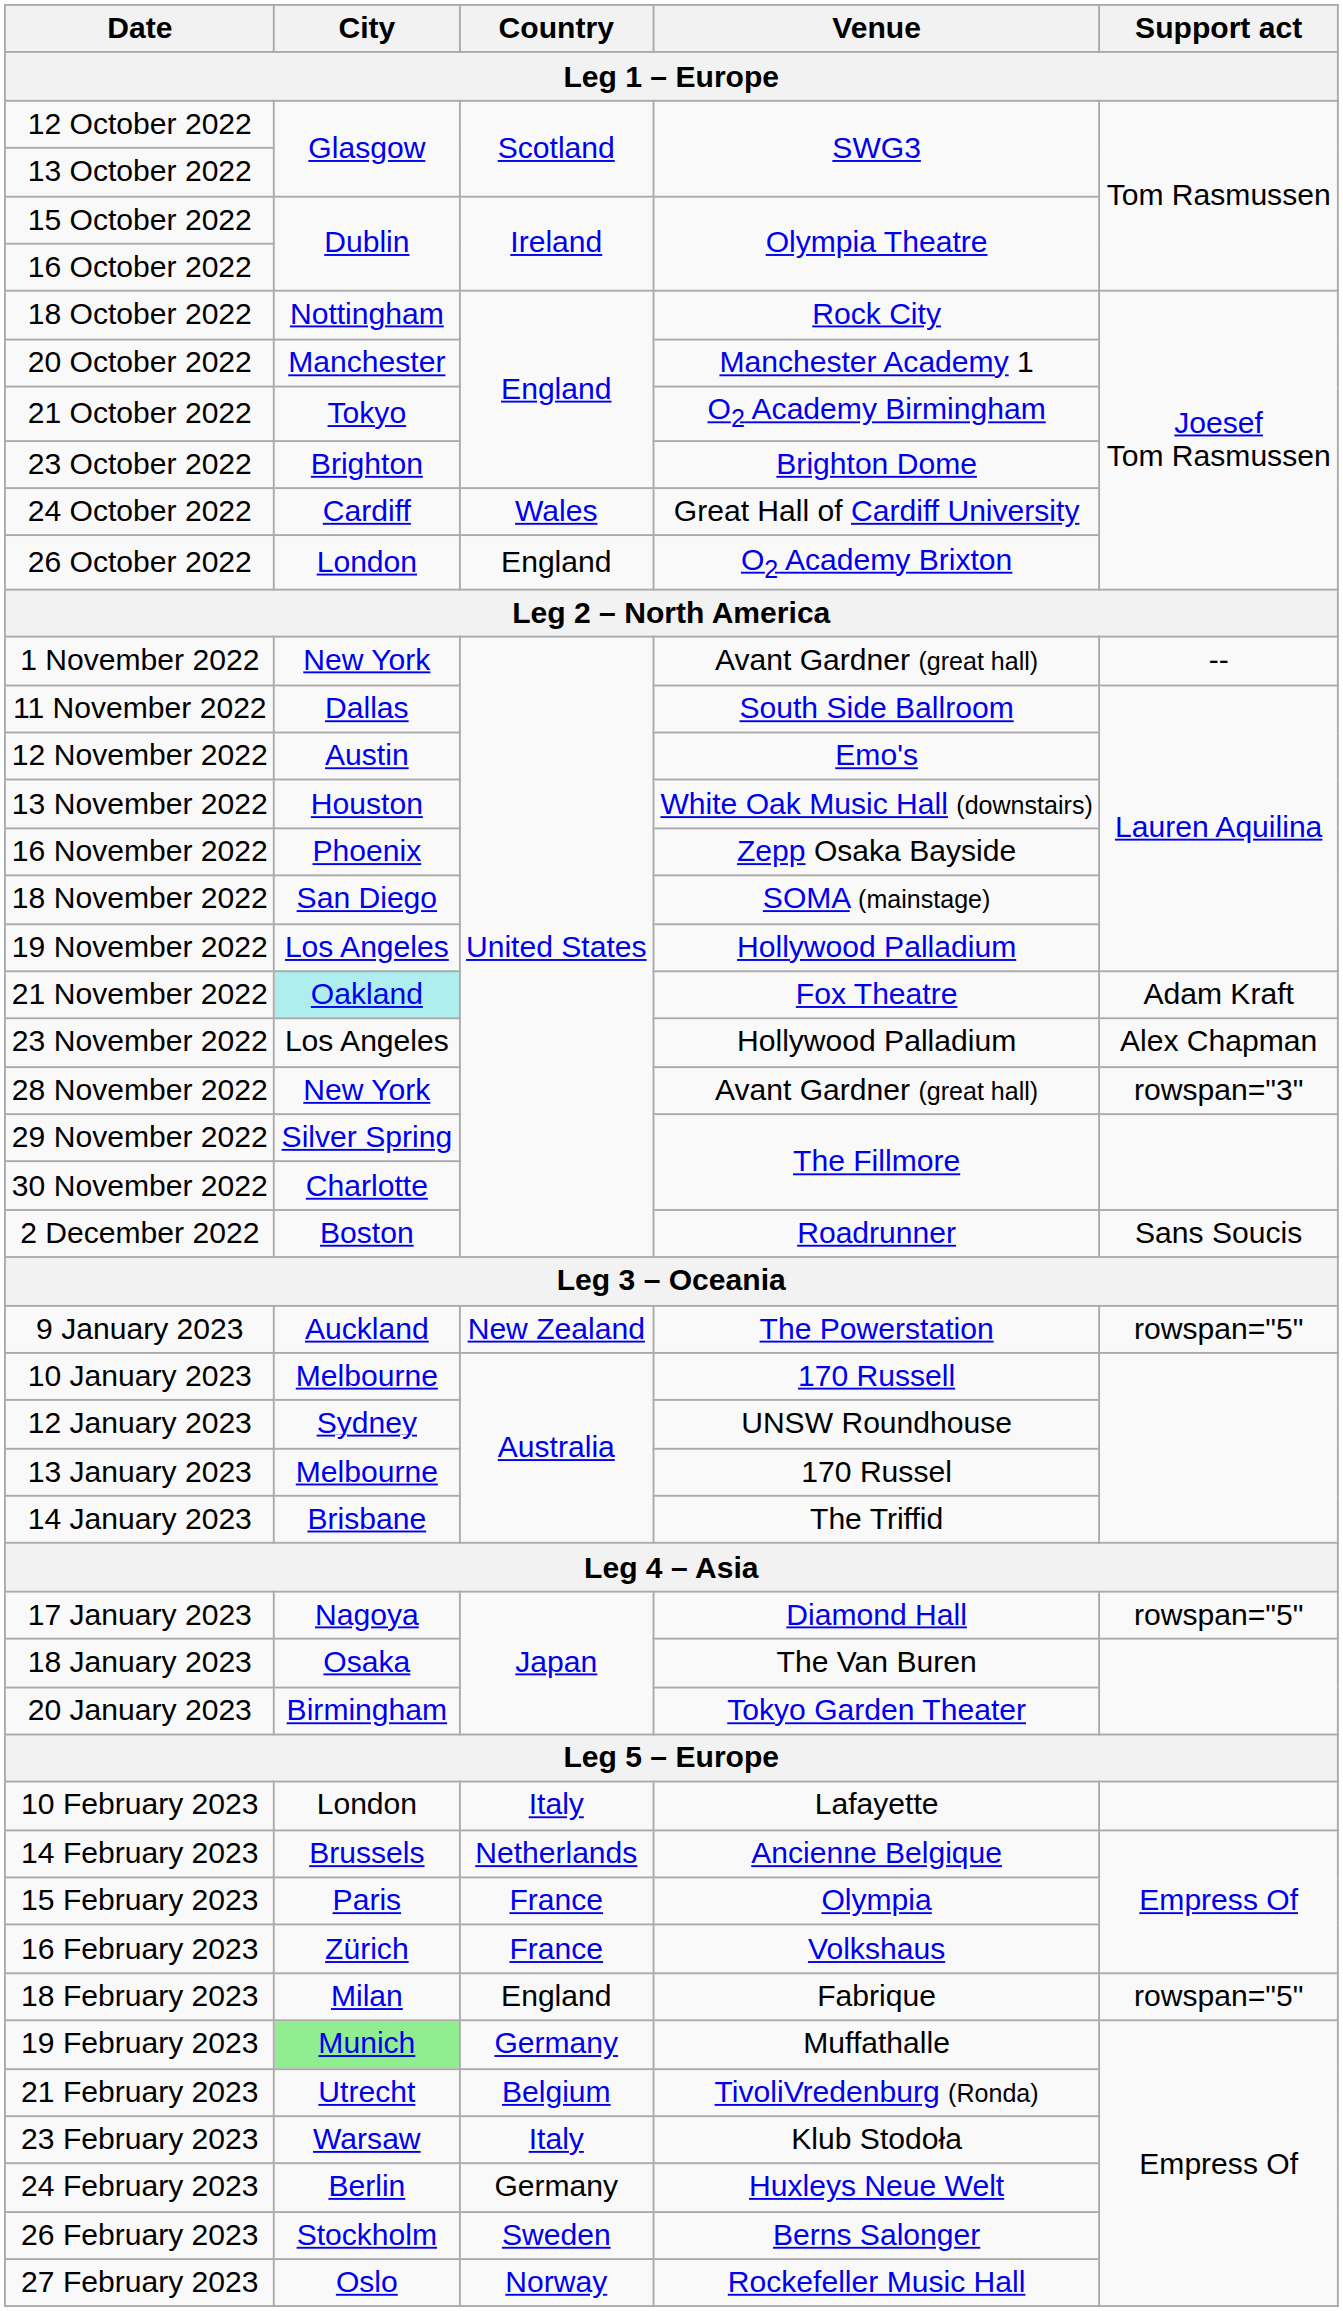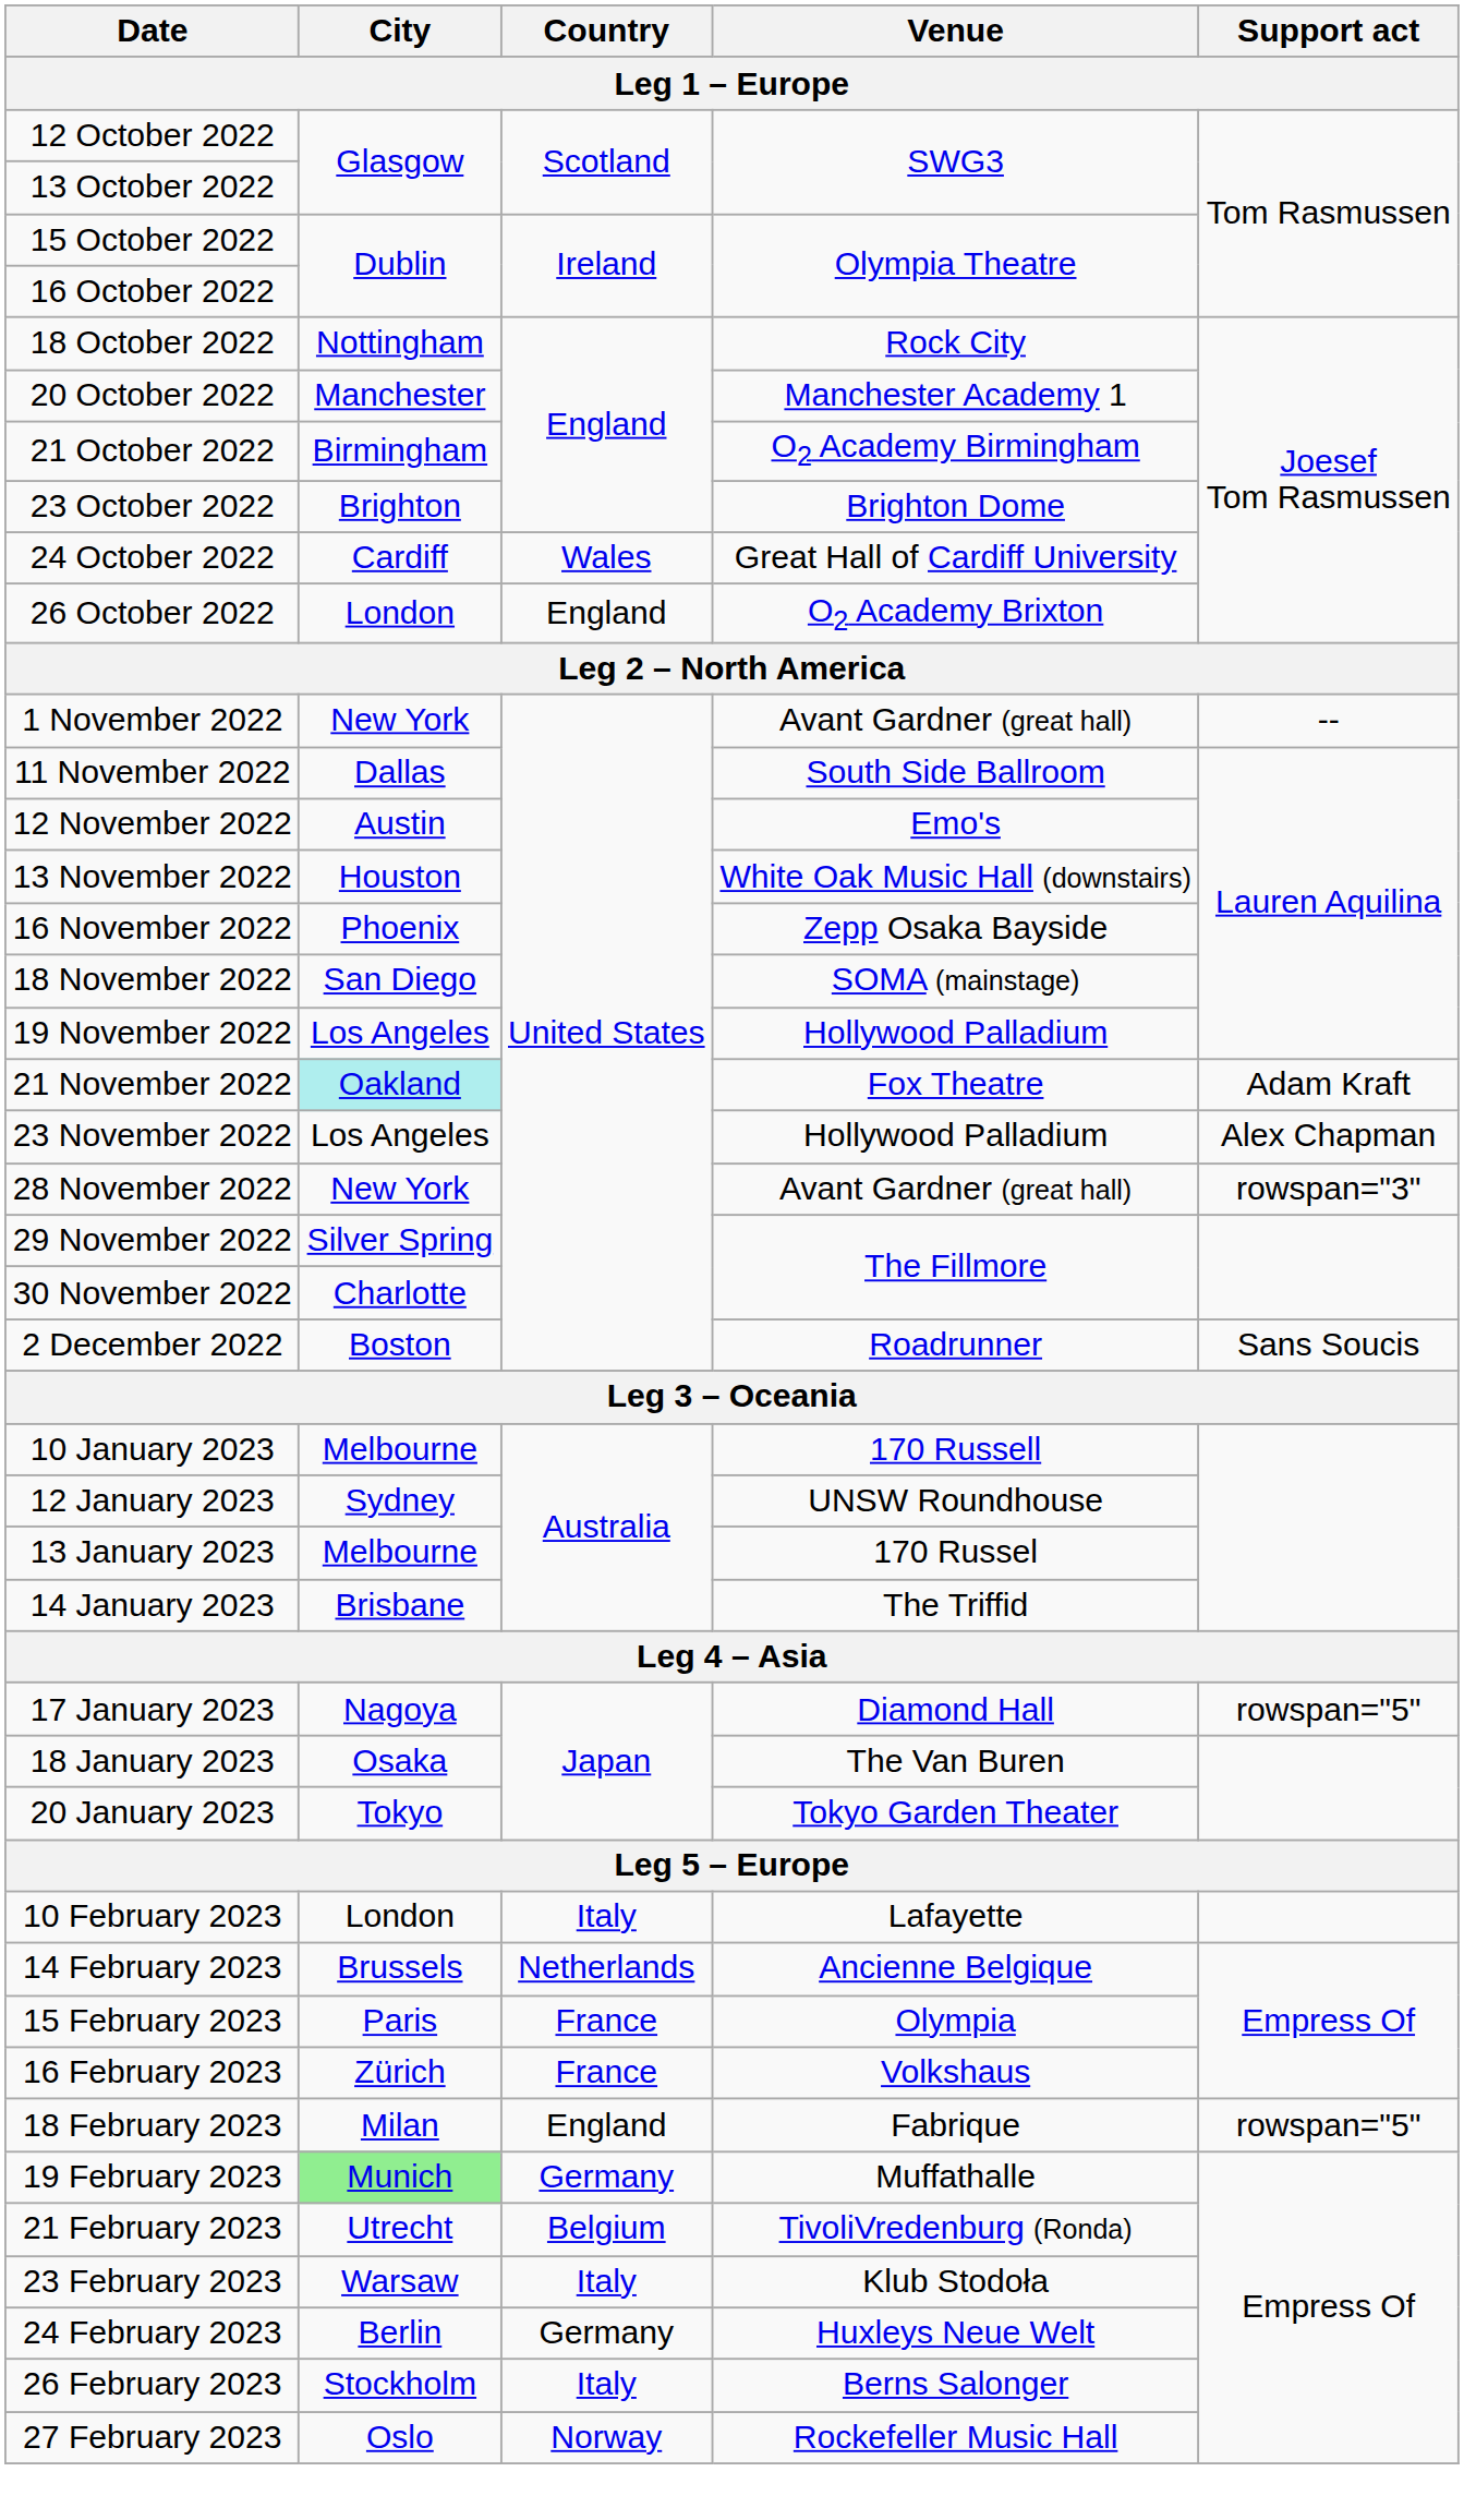21 October 2022 | City: Tokyo -> Birmingham
- row: 9 January 2023 | Auckland | New Zealand | The Powerstation | rowspan="5"
20 January 2023 | City: Birmingham -> Tokyo
26 February 2023 | Country: Sweden -> Italy
